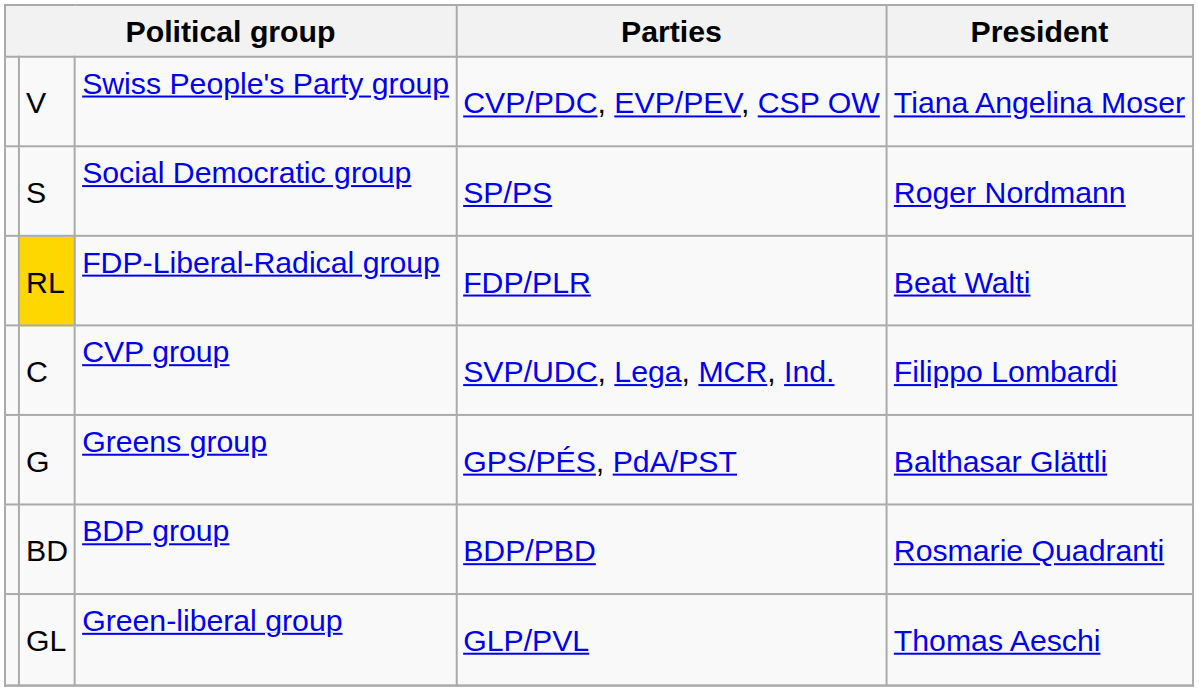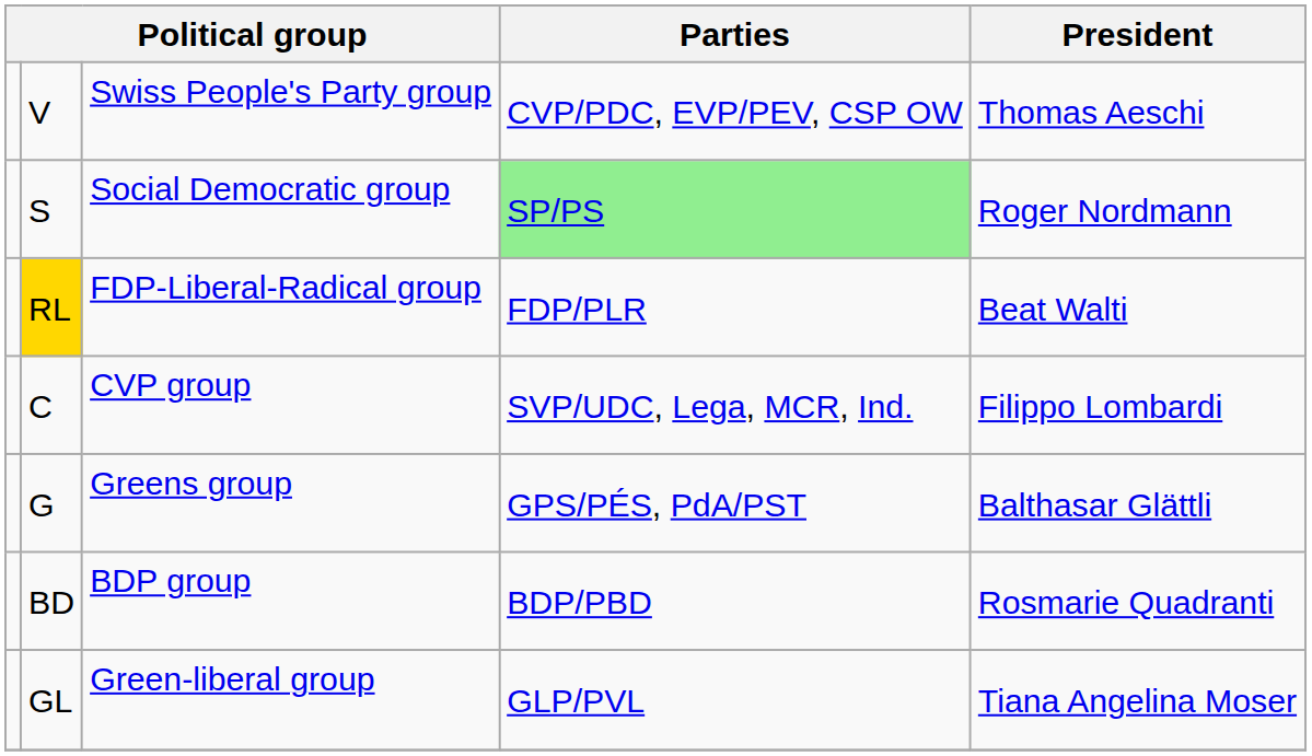Swiss People's Party group | President: Tiana Angelina Moser -> Thomas Aeschi
Social Democratic group | Parties: no background -> lightgreen background
Green-liberal group | President: Thomas Aeschi -> Tiana Angelina Moser
